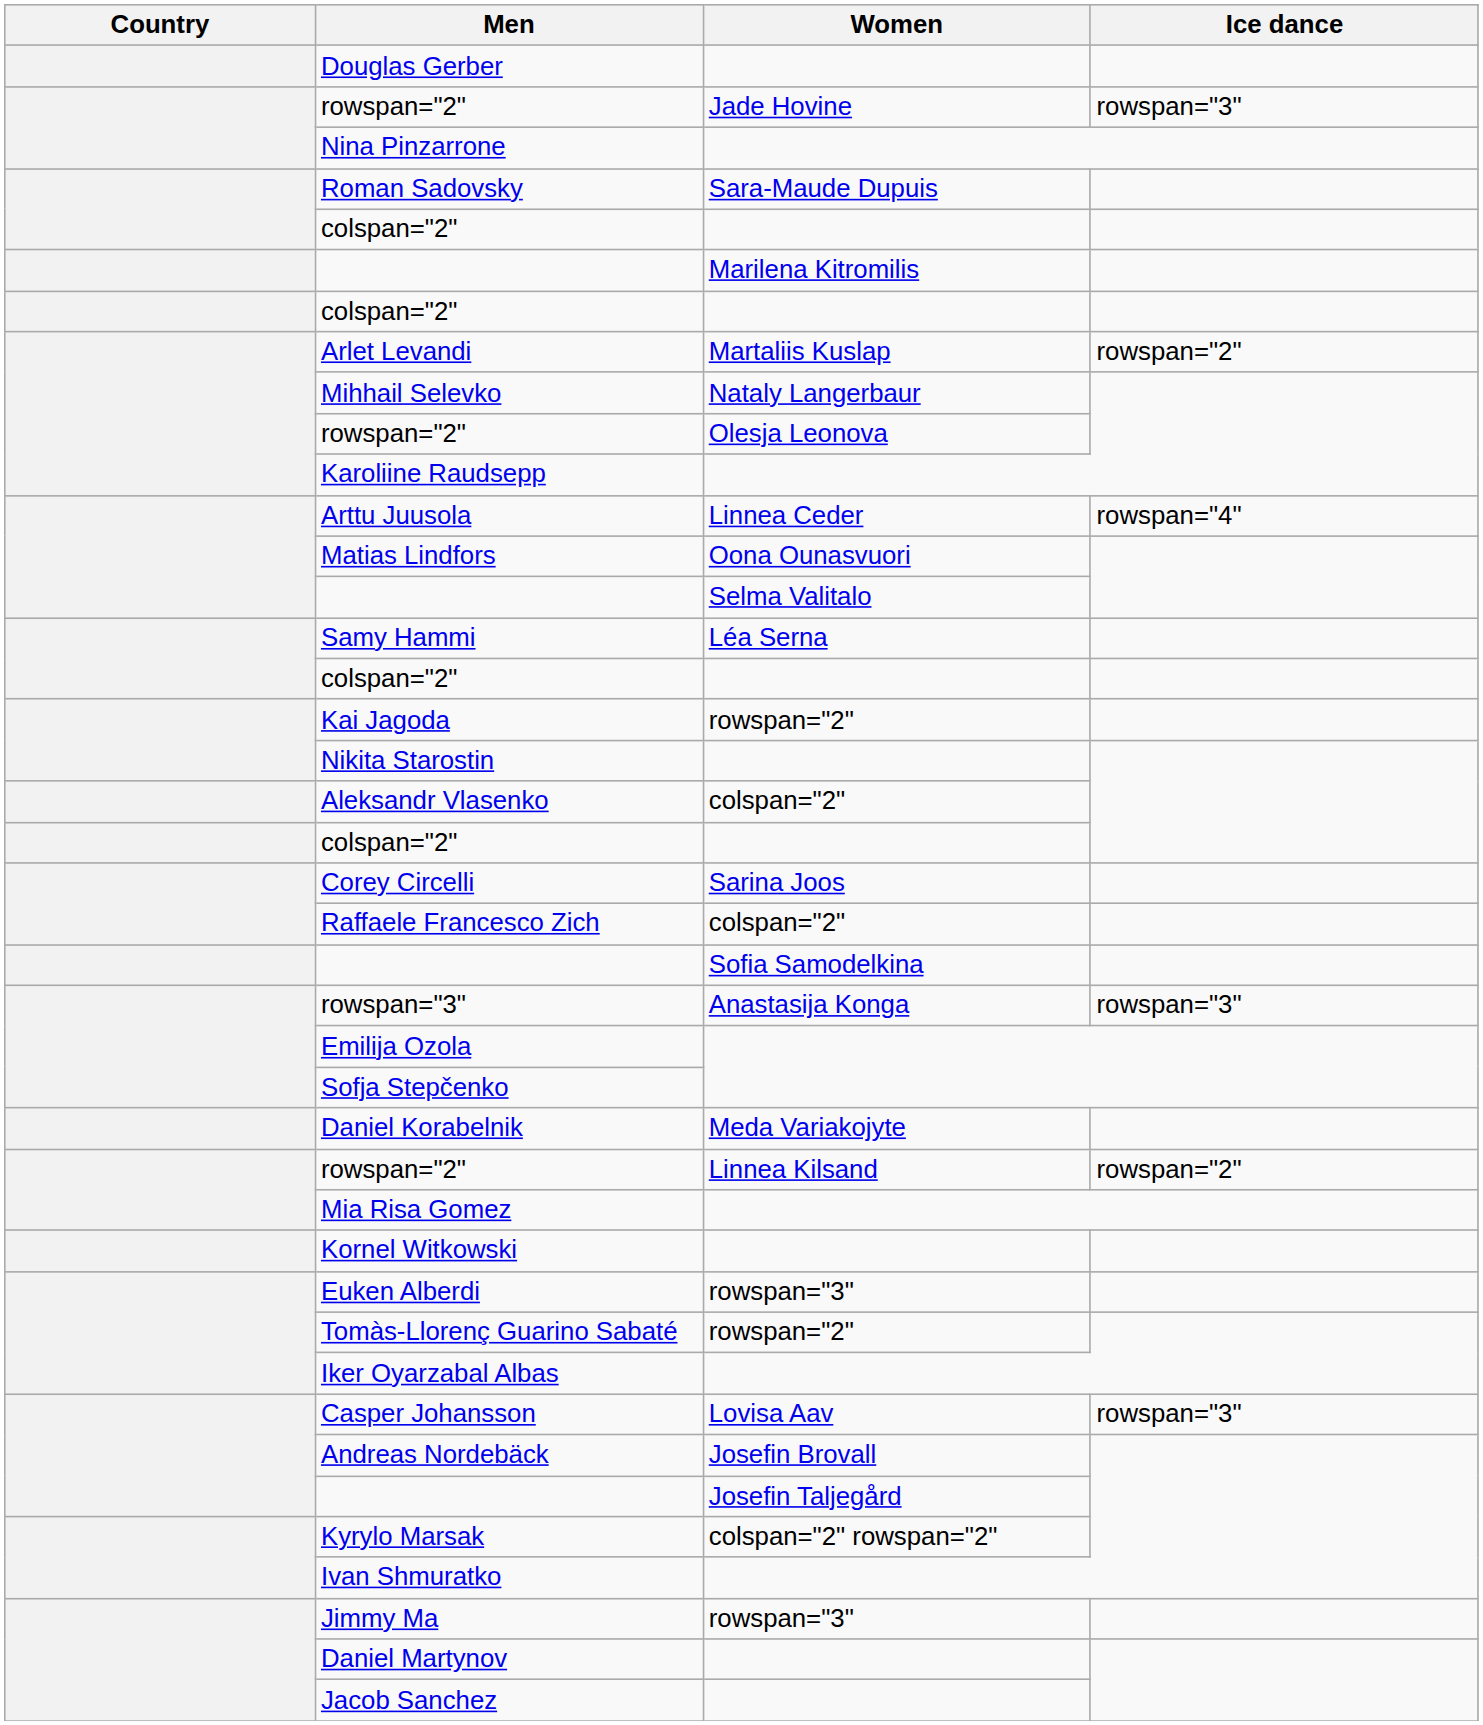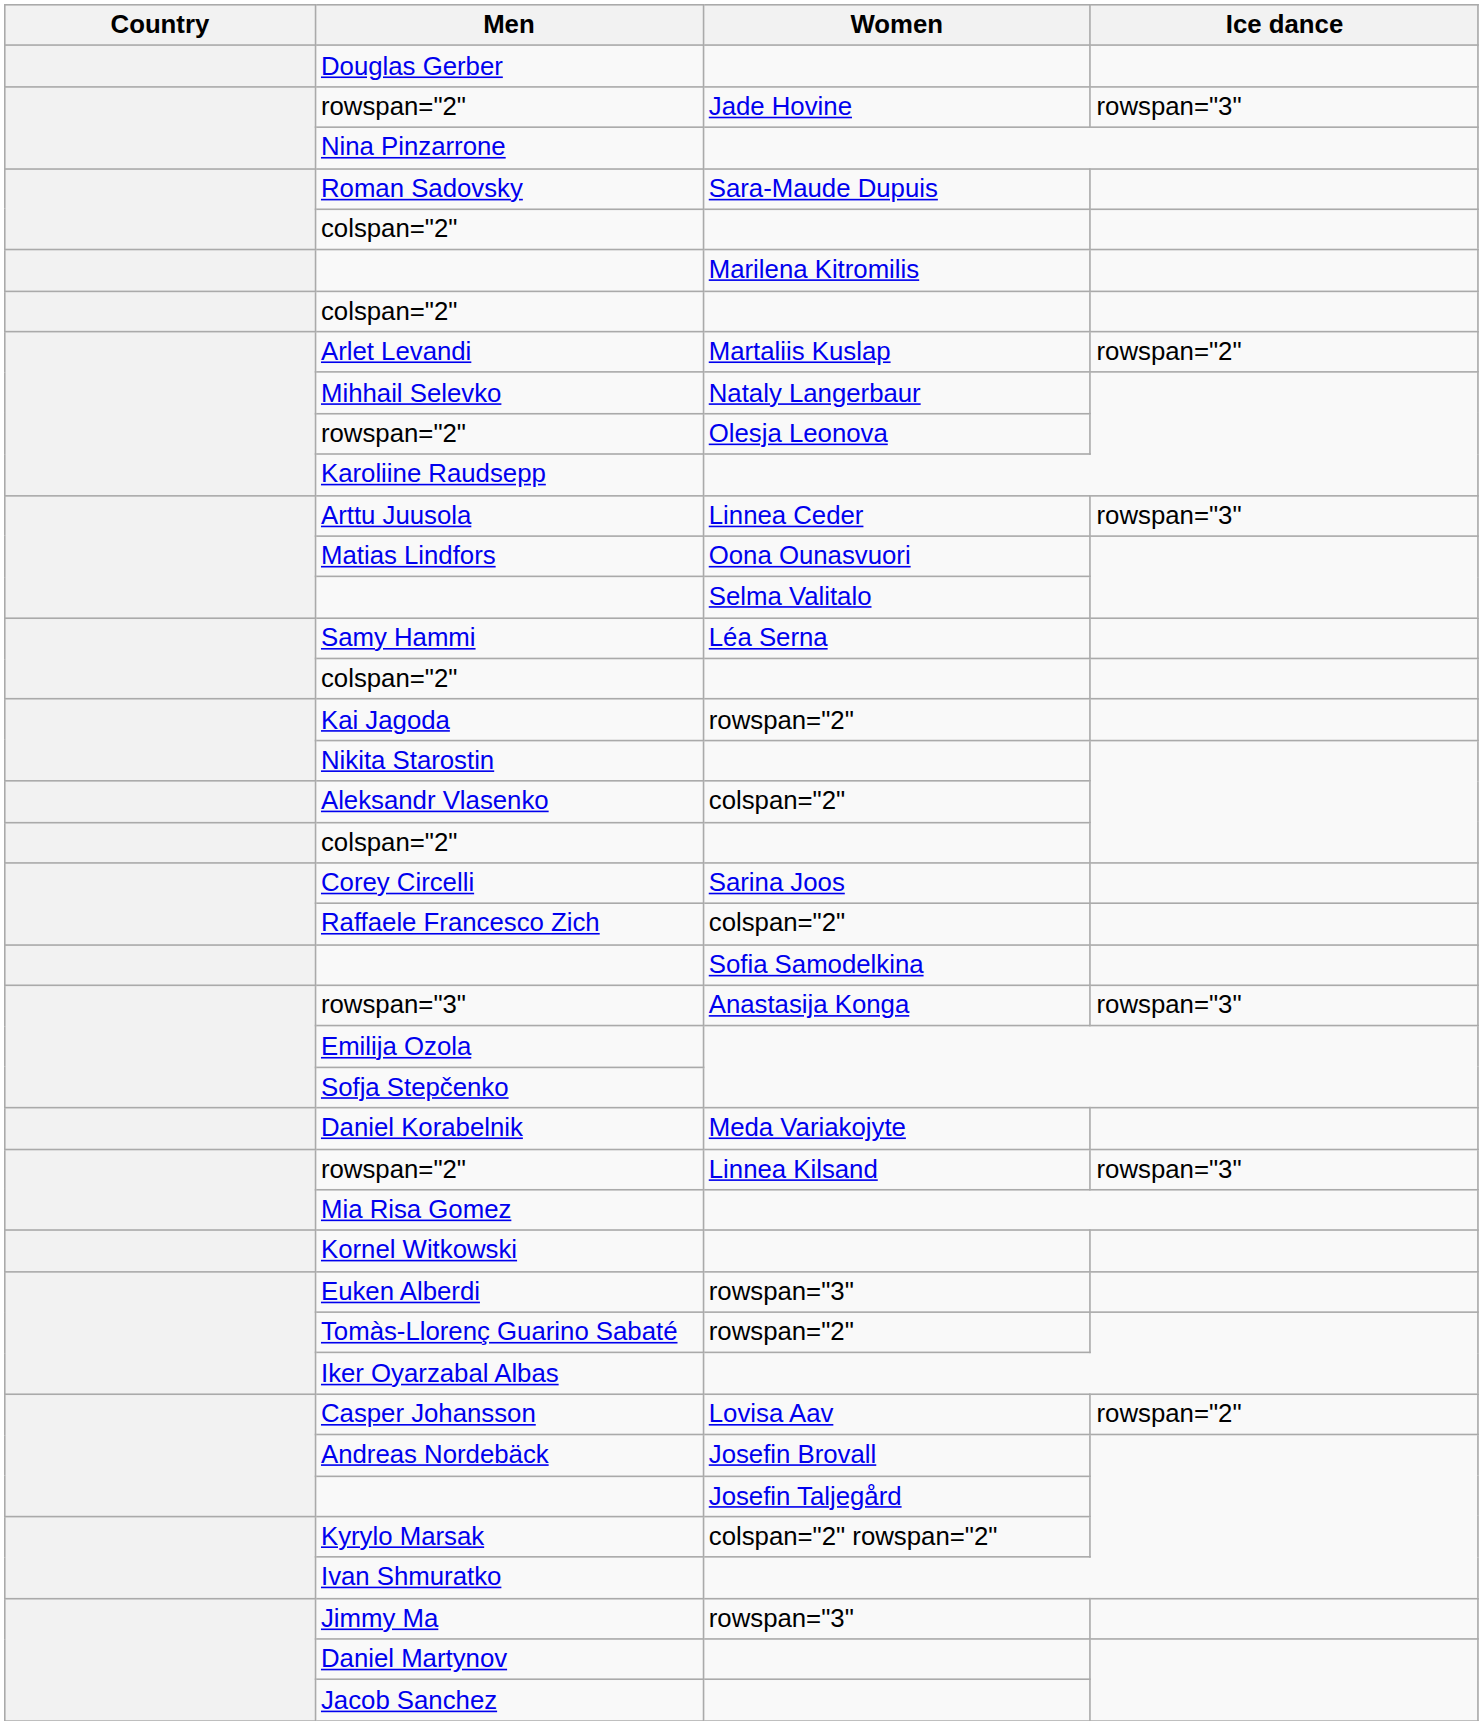Arttu Juusola | Ice dance: rowspan="4" -> rowspan="3"
rowspan="2" / Linnea Kilsand | Ice dance: rowspan="2" -> rowspan="3"
Casper Johansson | Ice dance: rowspan="3" -> rowspan="2"
